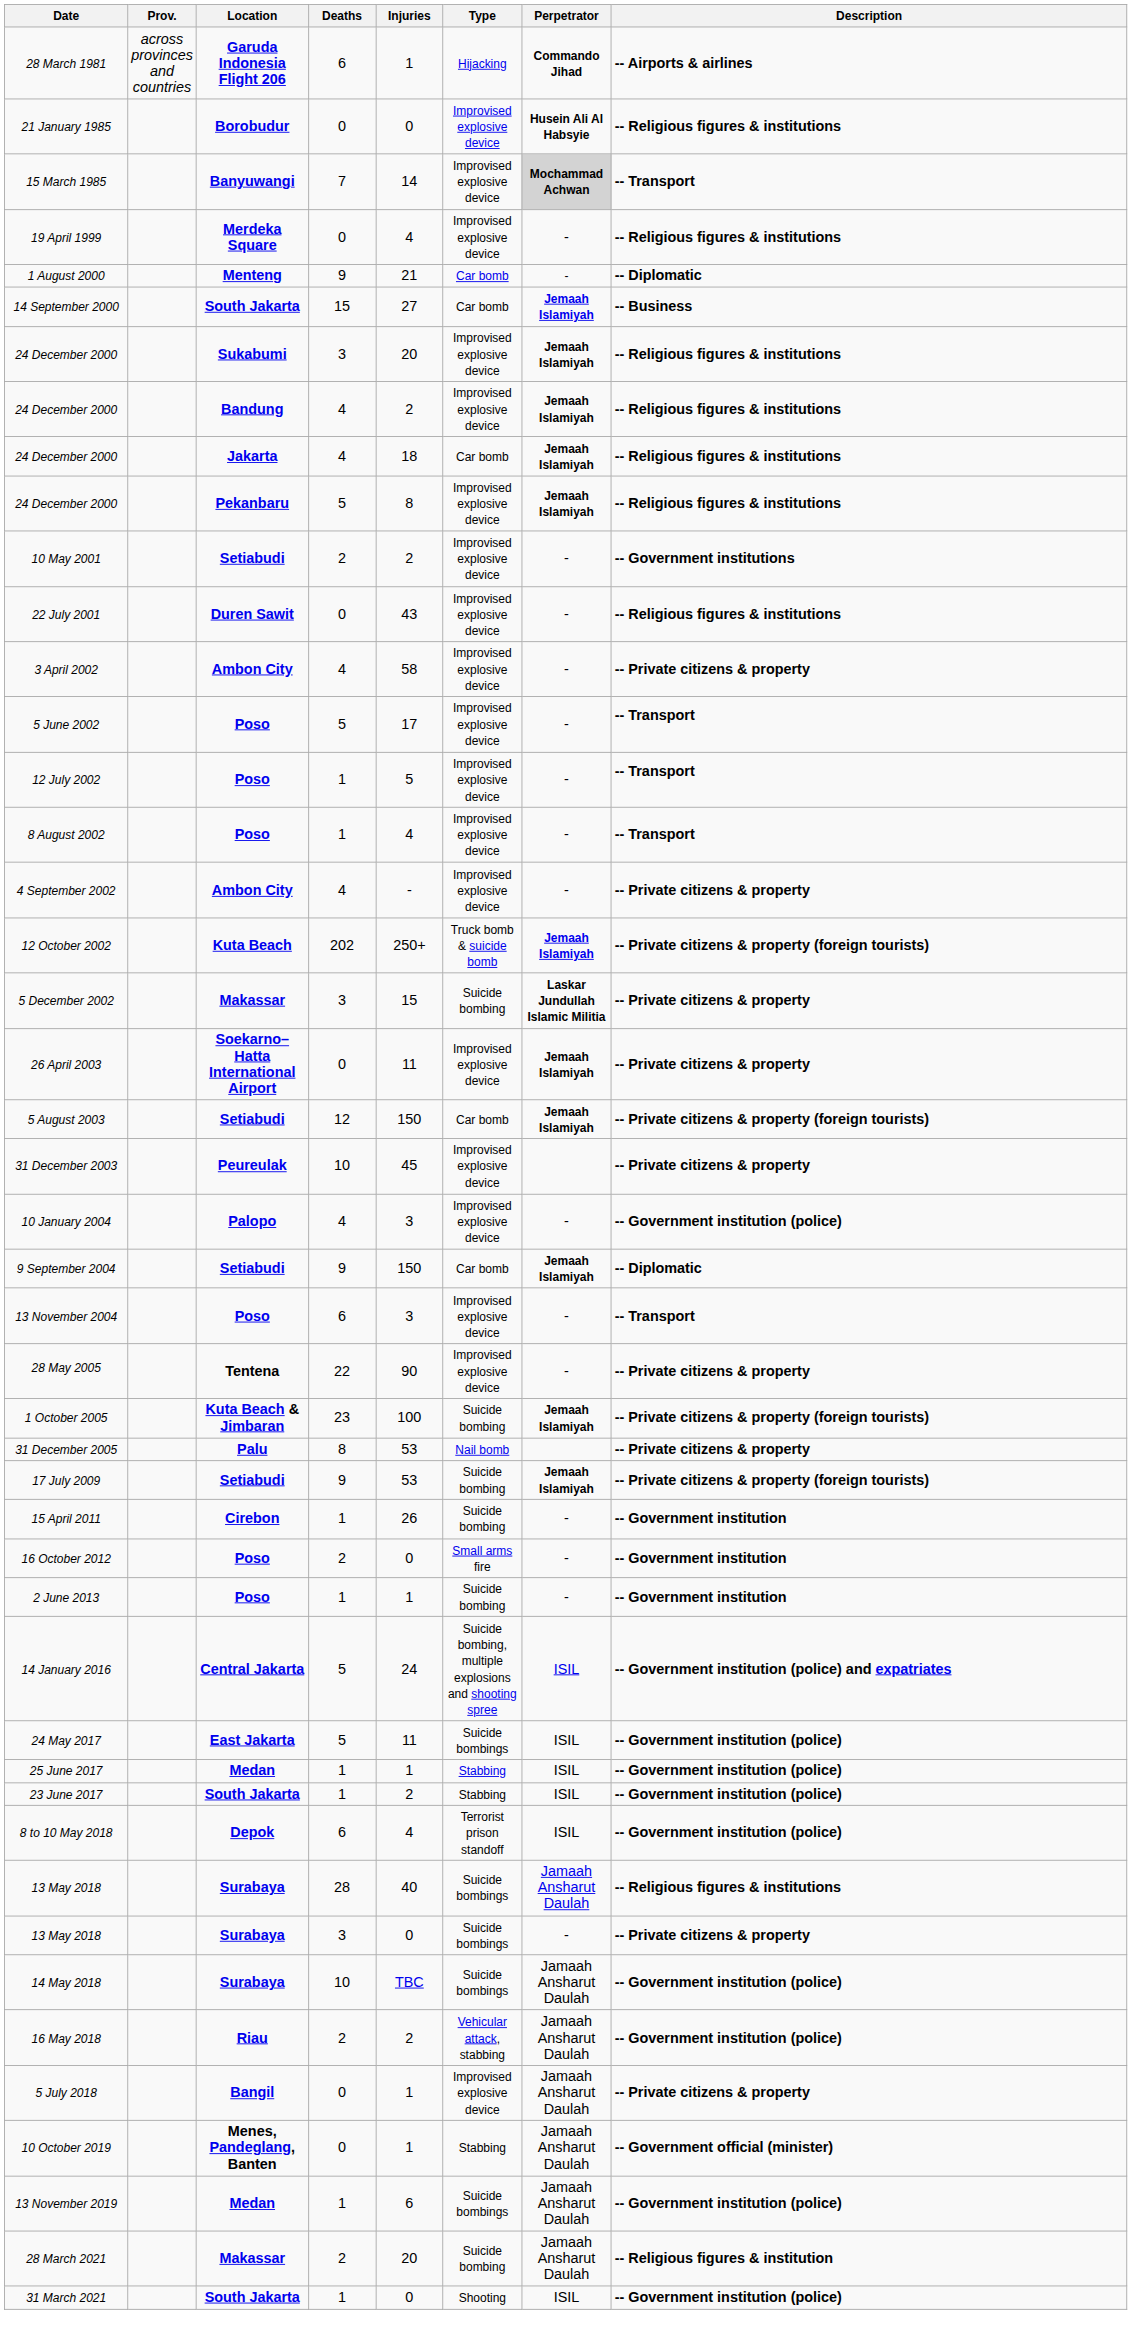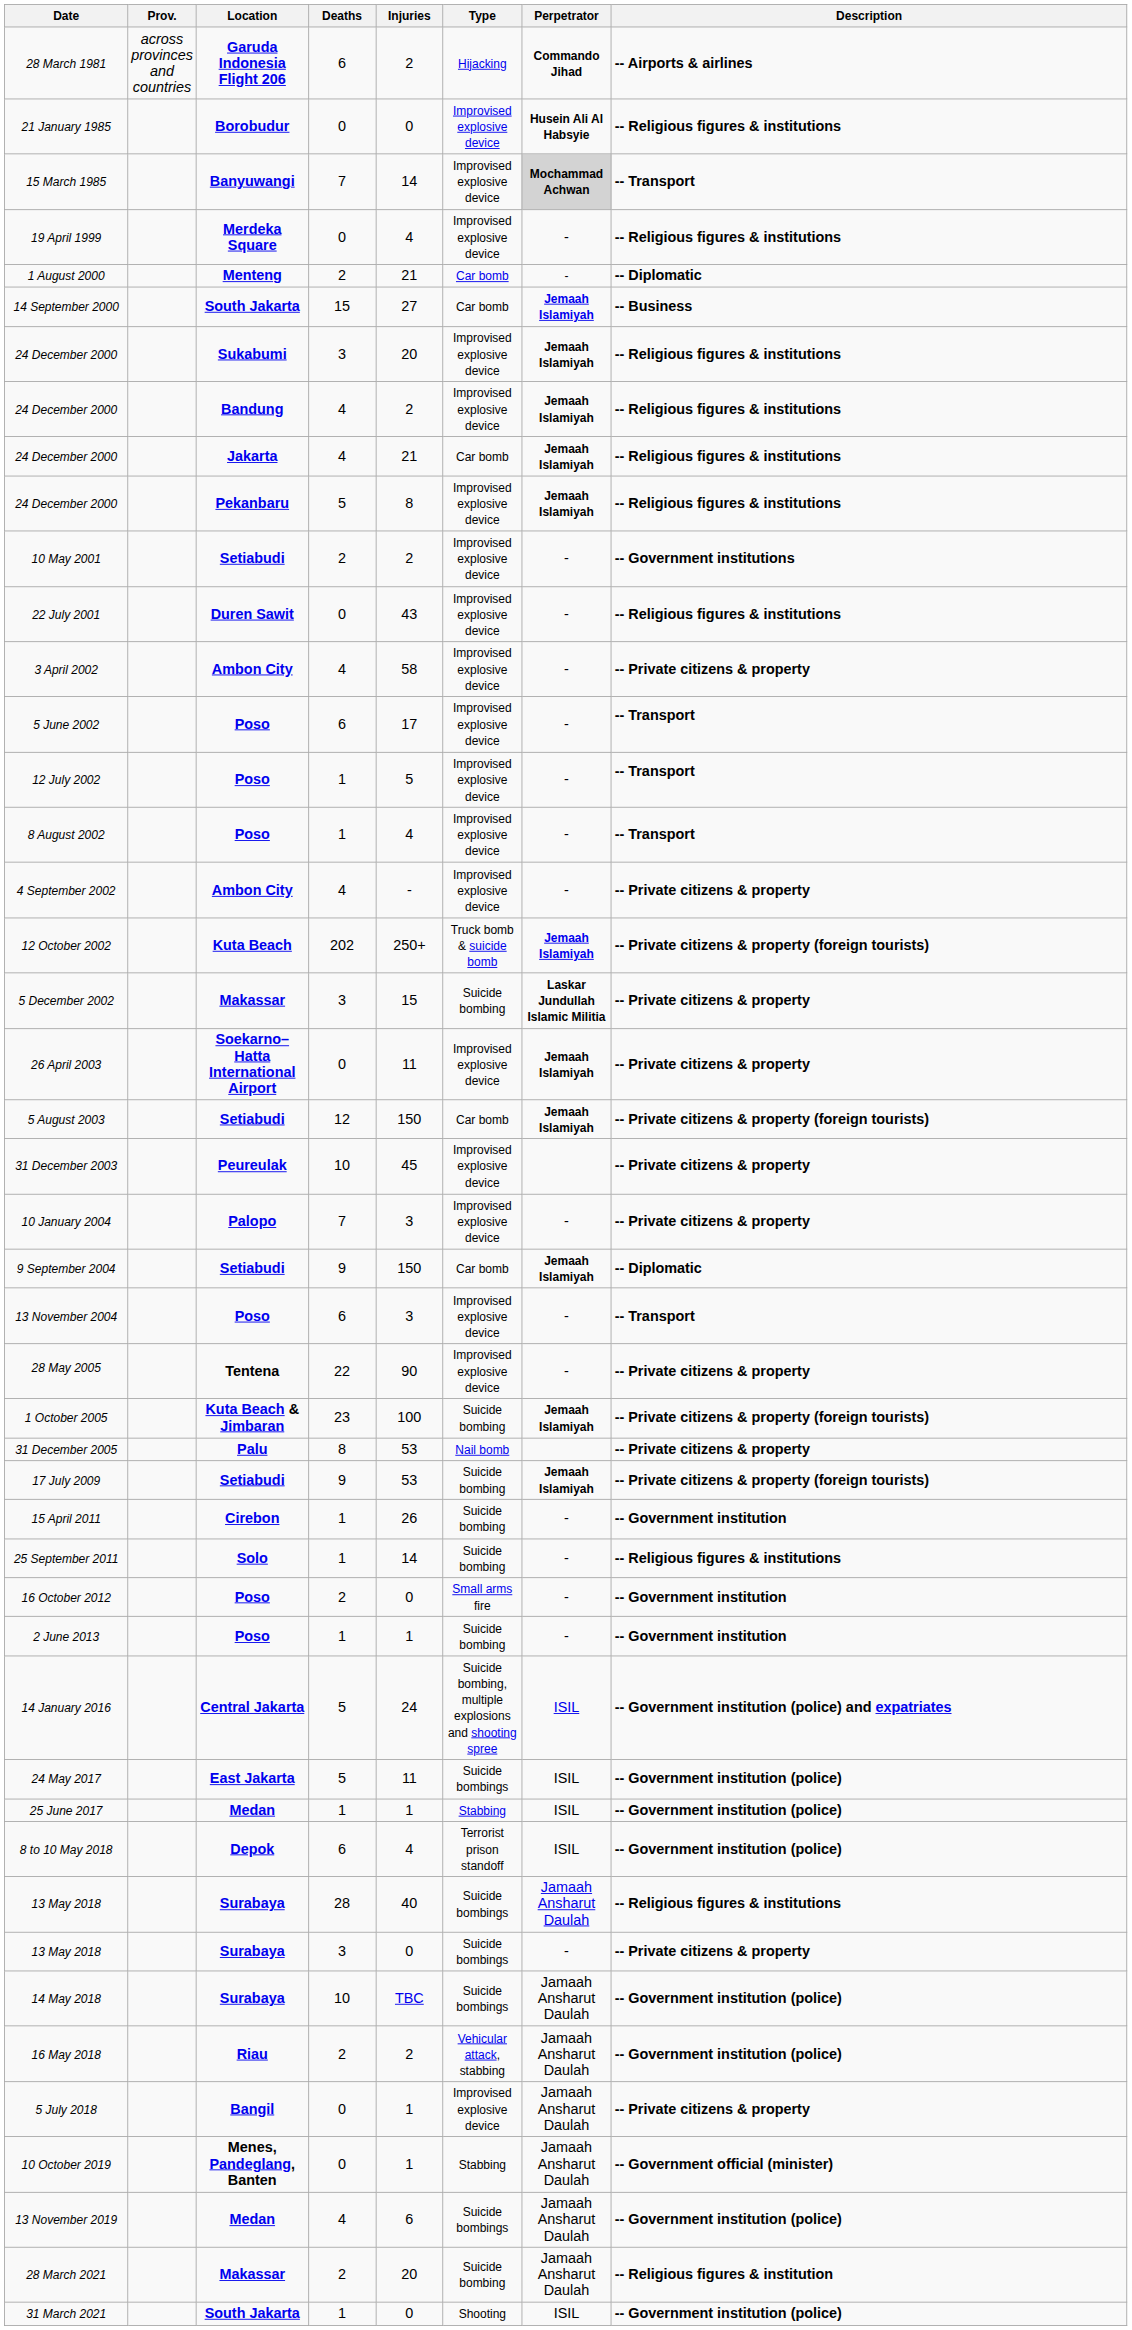28 March 1981 | Injuries: 1 -> 2
1 August 2000 | Deaths: 9 -> 2
24 December 2000 / Jakarta | Injuries: 18 -> 21
5 June 2002 | Deaths: 5 -> 6
10 January 2004 | Deaths: 4 -> 7
10 January 2004 | Description: -- Government institution (police) -> -- Private citizens & property
+ row: 25 September 2011 | Solo | 1 | 14 | Suicide bombing | - | -- Religious figures & institutions
- row: 23 June 2017 | South Jakarta | 1 | 2 | Stabbing | ISIL | -- Government institution (police)
13 November 2019 | Deaths: 1 -> 4
